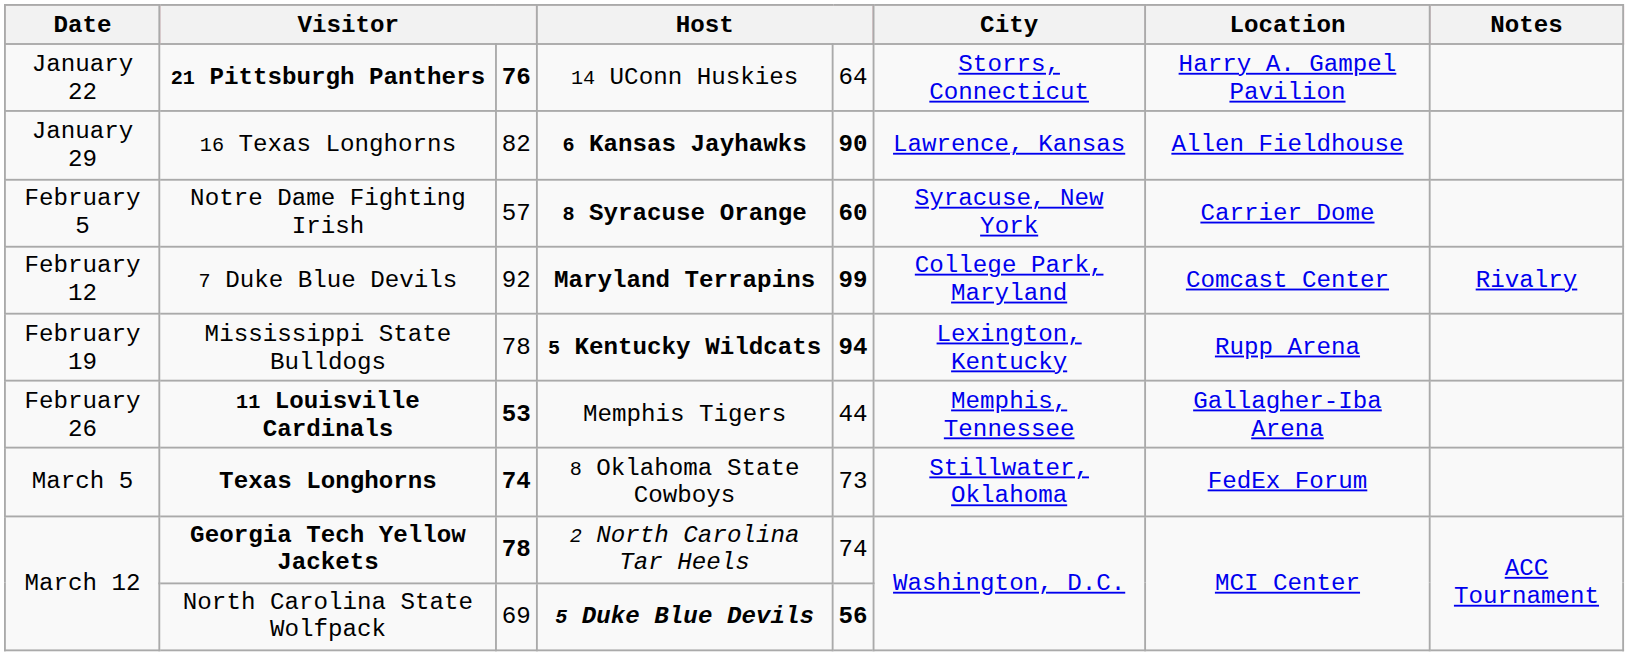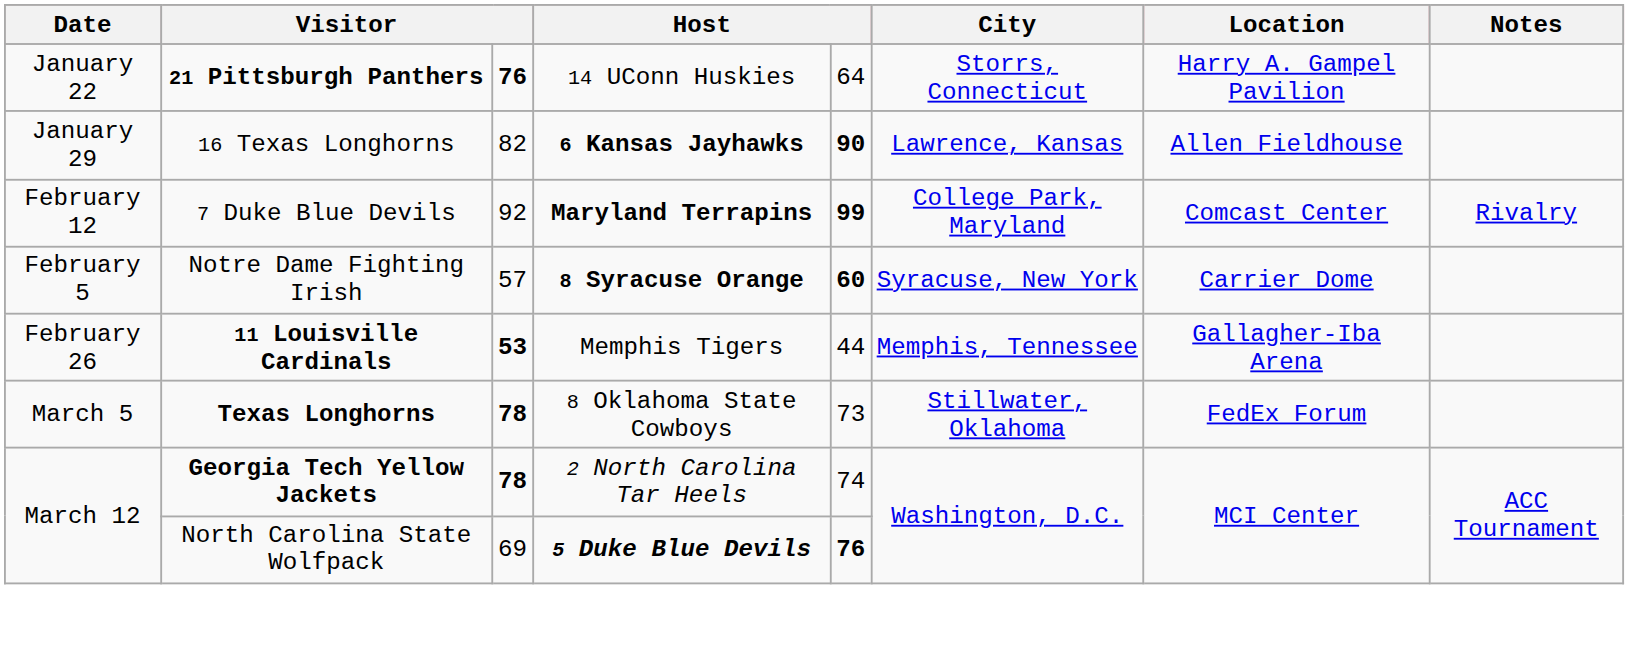rows swapped: Notre Dame Fighting Irish <-> 7 Duke Blue Devils
- row: February 19 | Mississippi State Bulldogs | 78 | 5 Kentucky Wildcats | 94 | Lexington, Kentucky | Rupp Arena
Texas Longhorns | column 3: 74 -> 78
North Carolina State Wolfpack | column 5: 56 -> 76
